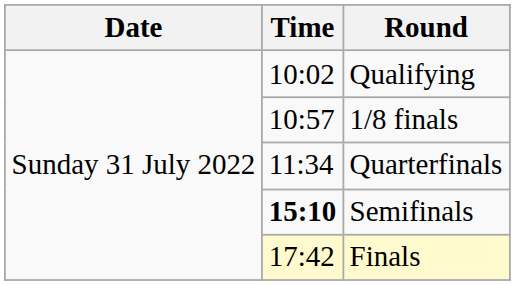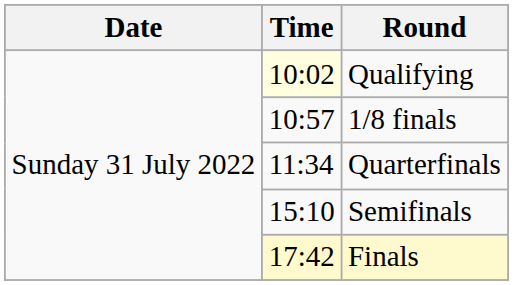Qualifying | Time: no background -> lightyellow background
Semifinals | Time: bold -> normal
